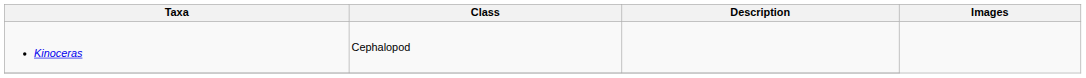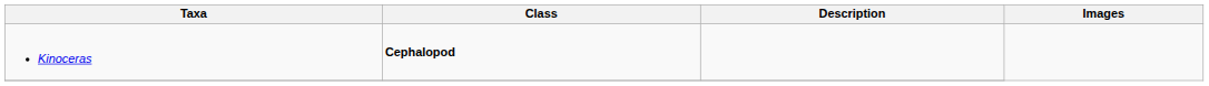Kinoceras | Class: normal -> bold
